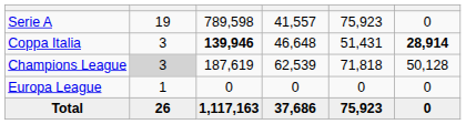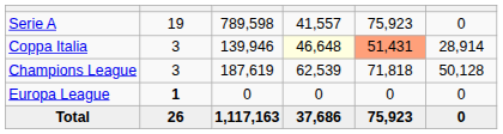Coppa Italia | column 3: bold -> normal
Coppa Italia | column 4: no background -> lightyellow background
Coppa Italia | column 5: no background -> lightsalmon background
Coppa Italia | column 6: bold -> normal
Champions League | column 2: lightgrey background -> no background
Europa League | column 2: normal -> bold
